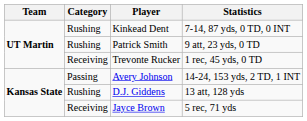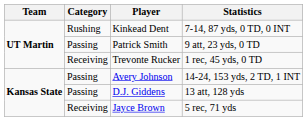Patrick Smith | Category: Rushing -> Passing
D.J. Giddens | Category: Rushing -> Passing
